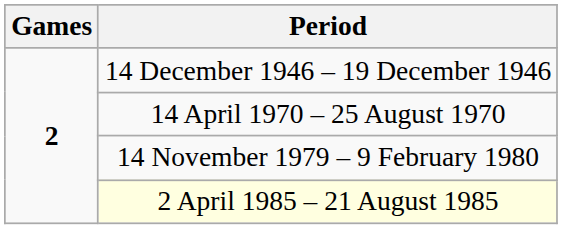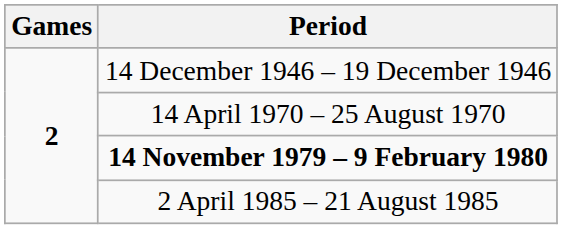14 November 1979 – 9 February 1980 | Period: normal -> bold
2 April 1985 – 21 August 1985 | Period: lightyellow background -> no background
